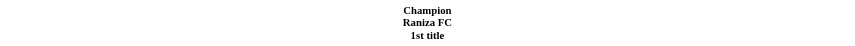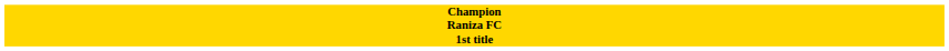row 1 | column 1: no background -> gold background
